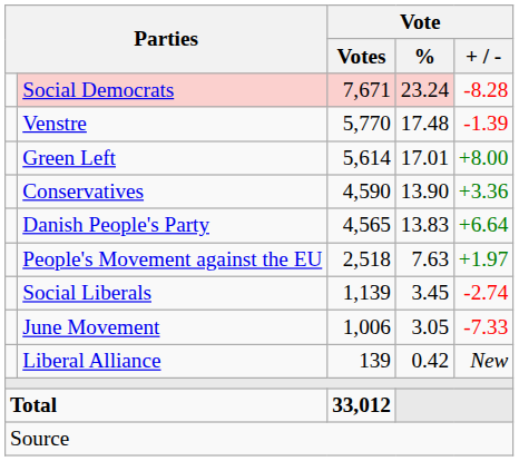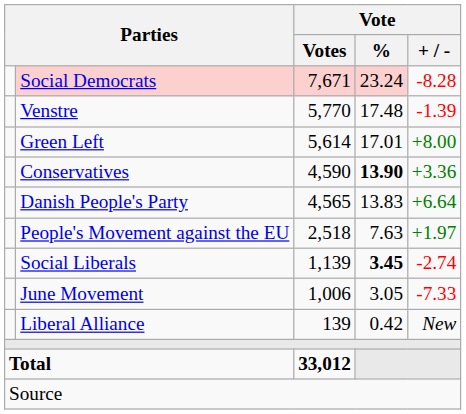Conservatives | Vote / %: normal -> bold
Social Liberals | Vote / %: normal -> bold
